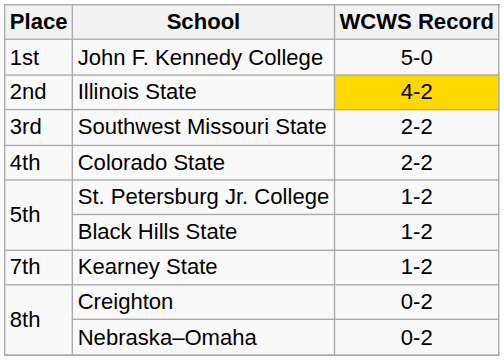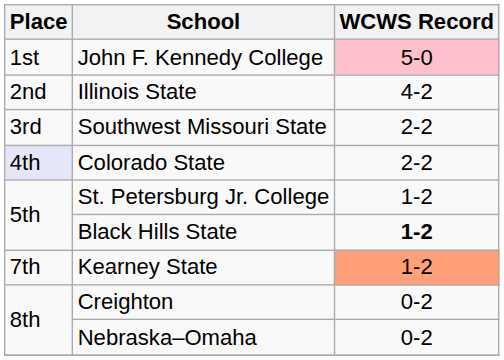John F. Kennedy College | WCWS Record: no background -> pink background
Illinois State | WCWS Record: gold background -> no background
Colorado State | Place: no background -> lavender background
Black Hills State | WCWS Record: normal -> bold
Kearney State | WCWS Record: no background -> lightsalmon background
